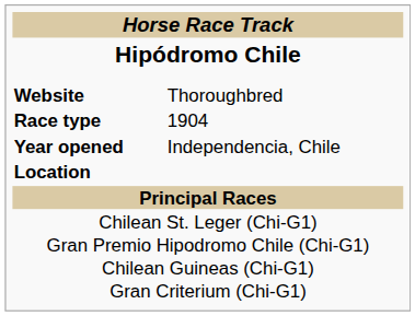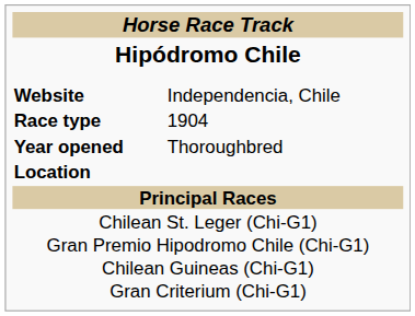row 3 | column 2: Thoroughbred -> Independencia, Chile
row 5 | column 2: Independencia, Chile -> Thoroughbred
